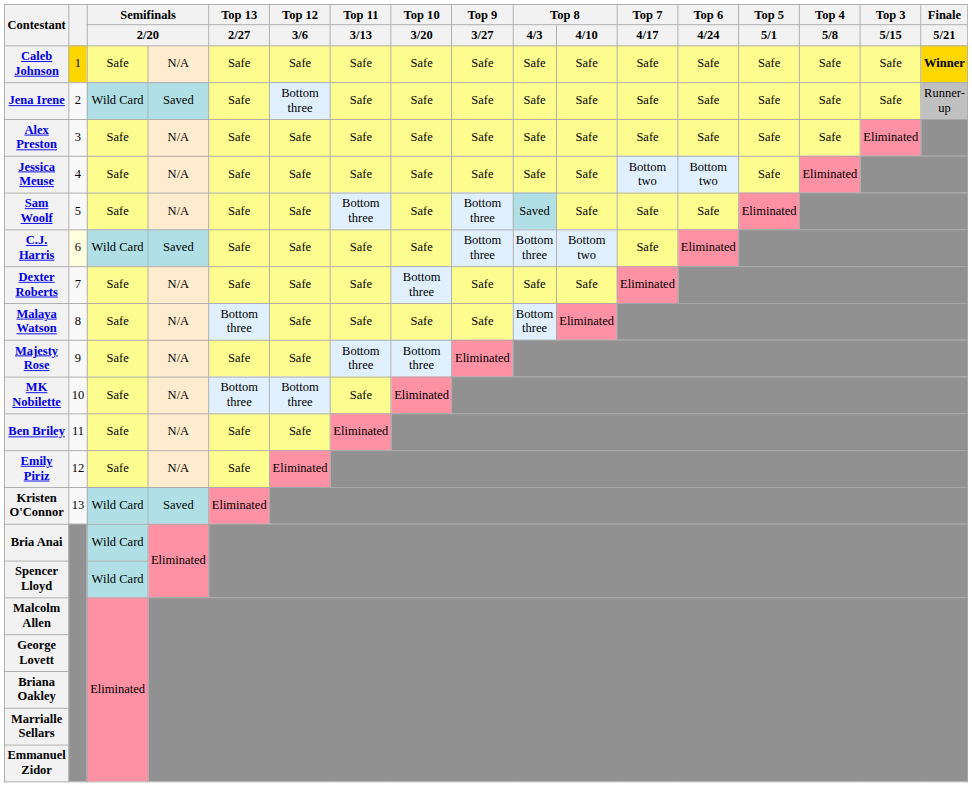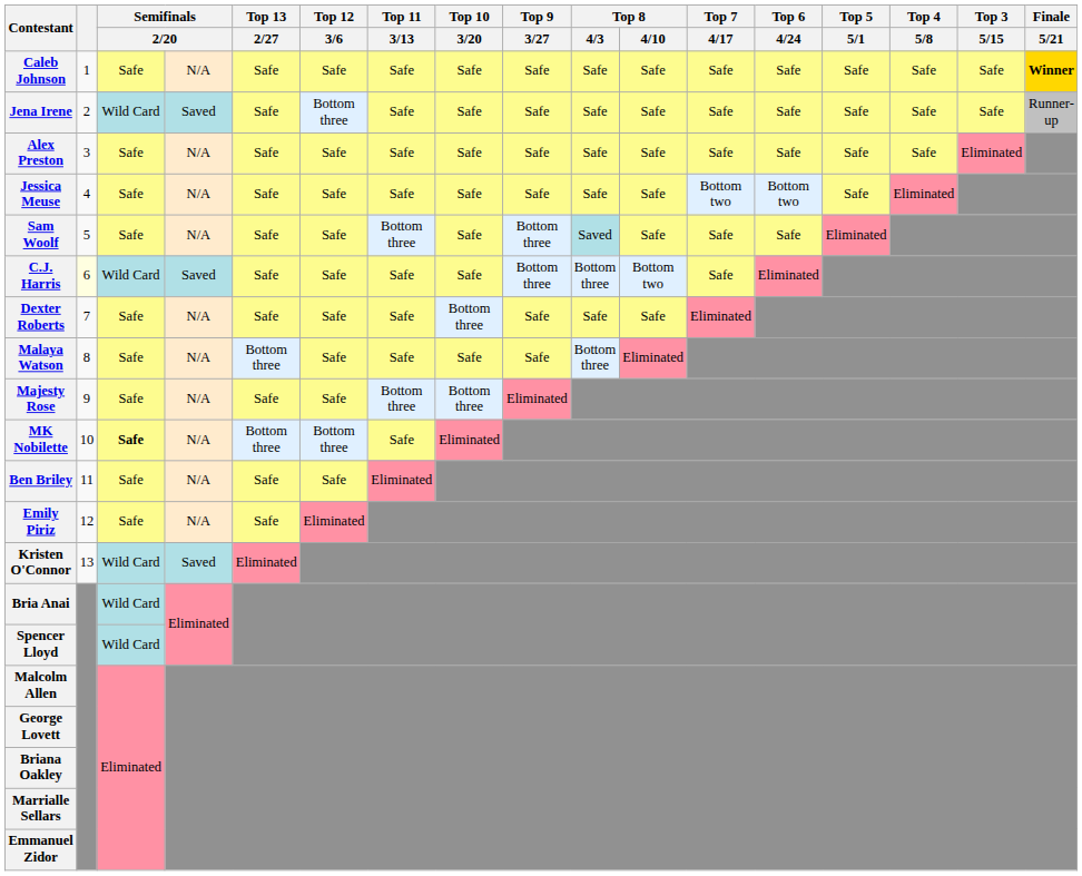Caleb Johnson | column 2: gold background -> no background
MK Nobilette | column 3: normal -> bold
